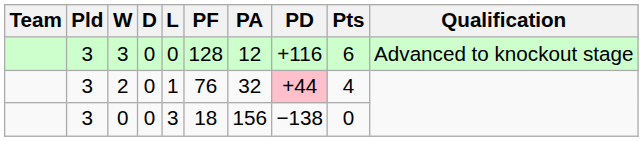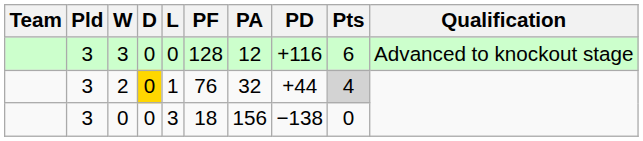2 | D: no background -> gold background
2 | PD: pink background -> no background
2 | Pts: no background -> lightgrey background
